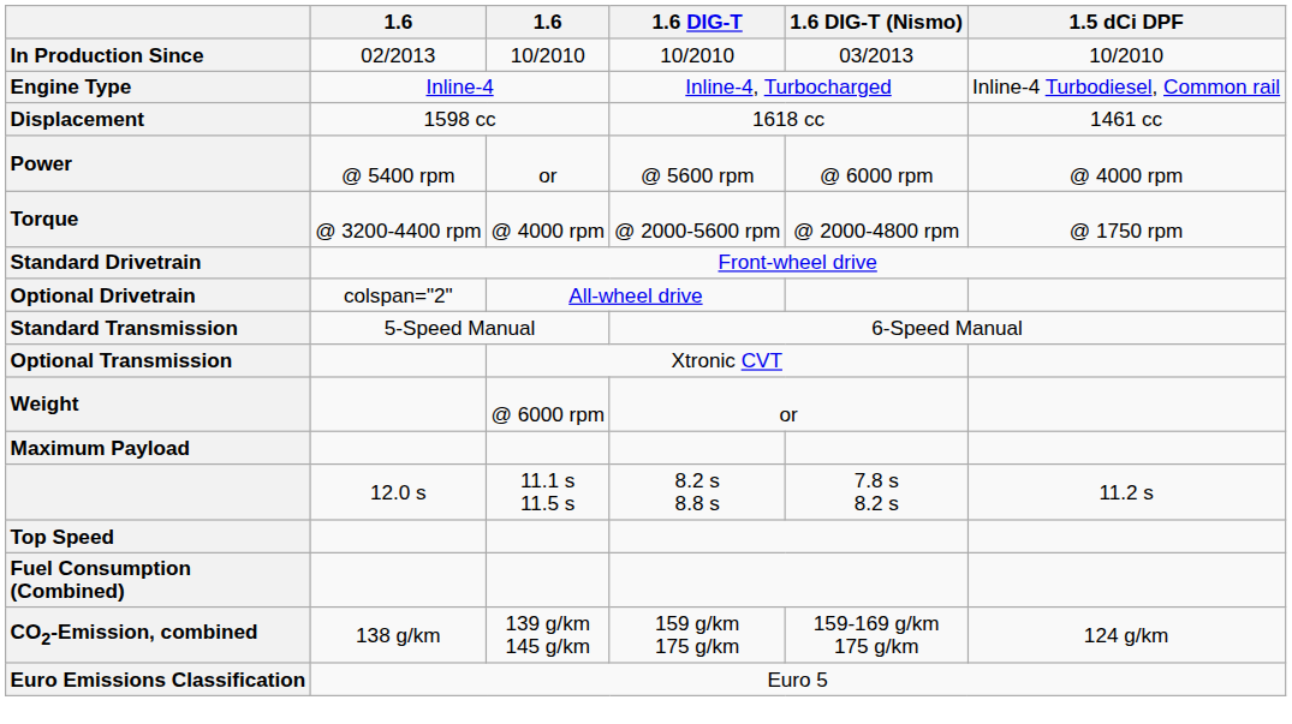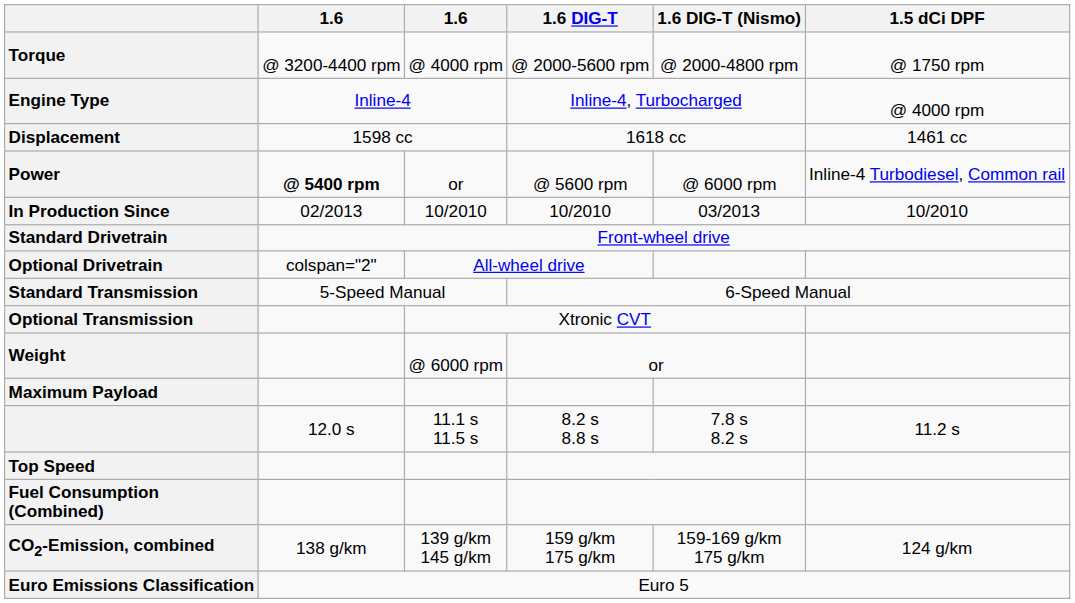rows swapped: In Production Since <-> Torque
Engine Type | 1.5 dCi DPF: Inline-4 Turbodiesel, Common rail -> @ 4000 rpm
Power | column 2: normal -> bold
Power | 1.5 dCi DPF: @ 4000 rpm -> Inline-4 Turbodiesel, Common rail
